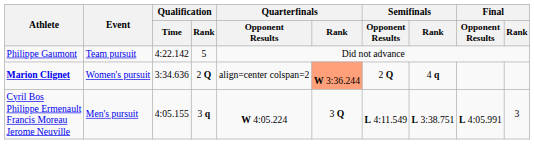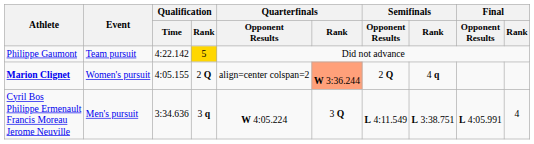Philippe Gaumont | Qualification / Rank: no background -> gold background
Marion Clignet | Qualification / Time: 3:34.636 -> 4:05.155
Cyril Bos Philippe Ermenault Francis Moreau Jerome Neuville | Qualification / Time: 4:05.155 -> 3:34.636
Cyril Bos Philippe Ermenault Francis Moreau Jerome Neuville | Final / Rank: 3 -> 4
